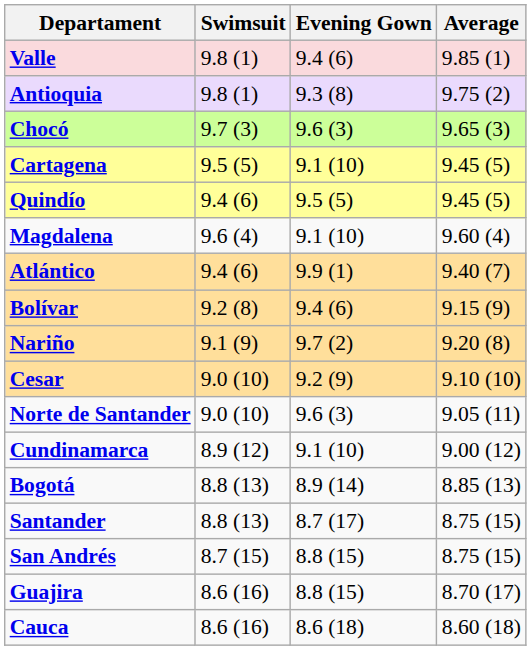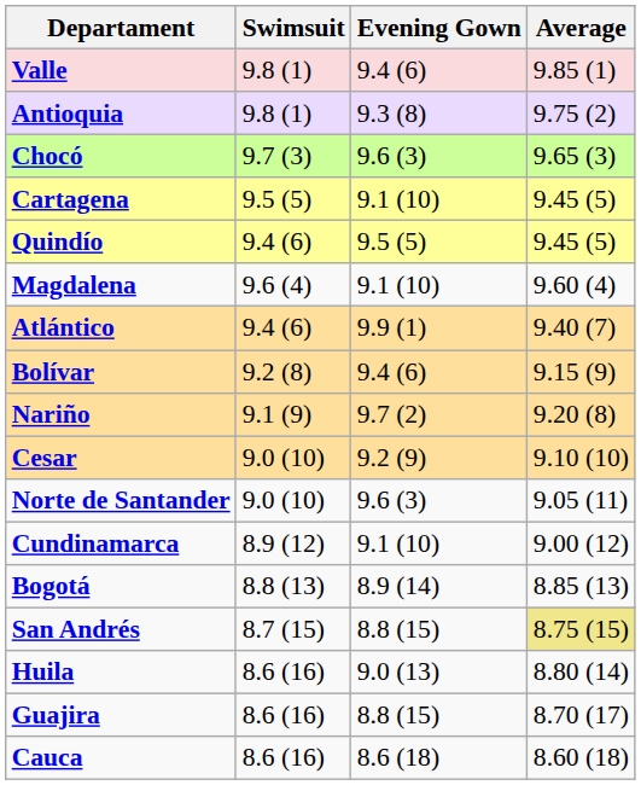- row: Santander | 8.8 (13) | 8.7 (17) | 8.75 (15)
San Andrés | Average: no background -> khaki background
+ row: Huila | 8.6 (16) | 9.0 (13) | 8.80 (14)
